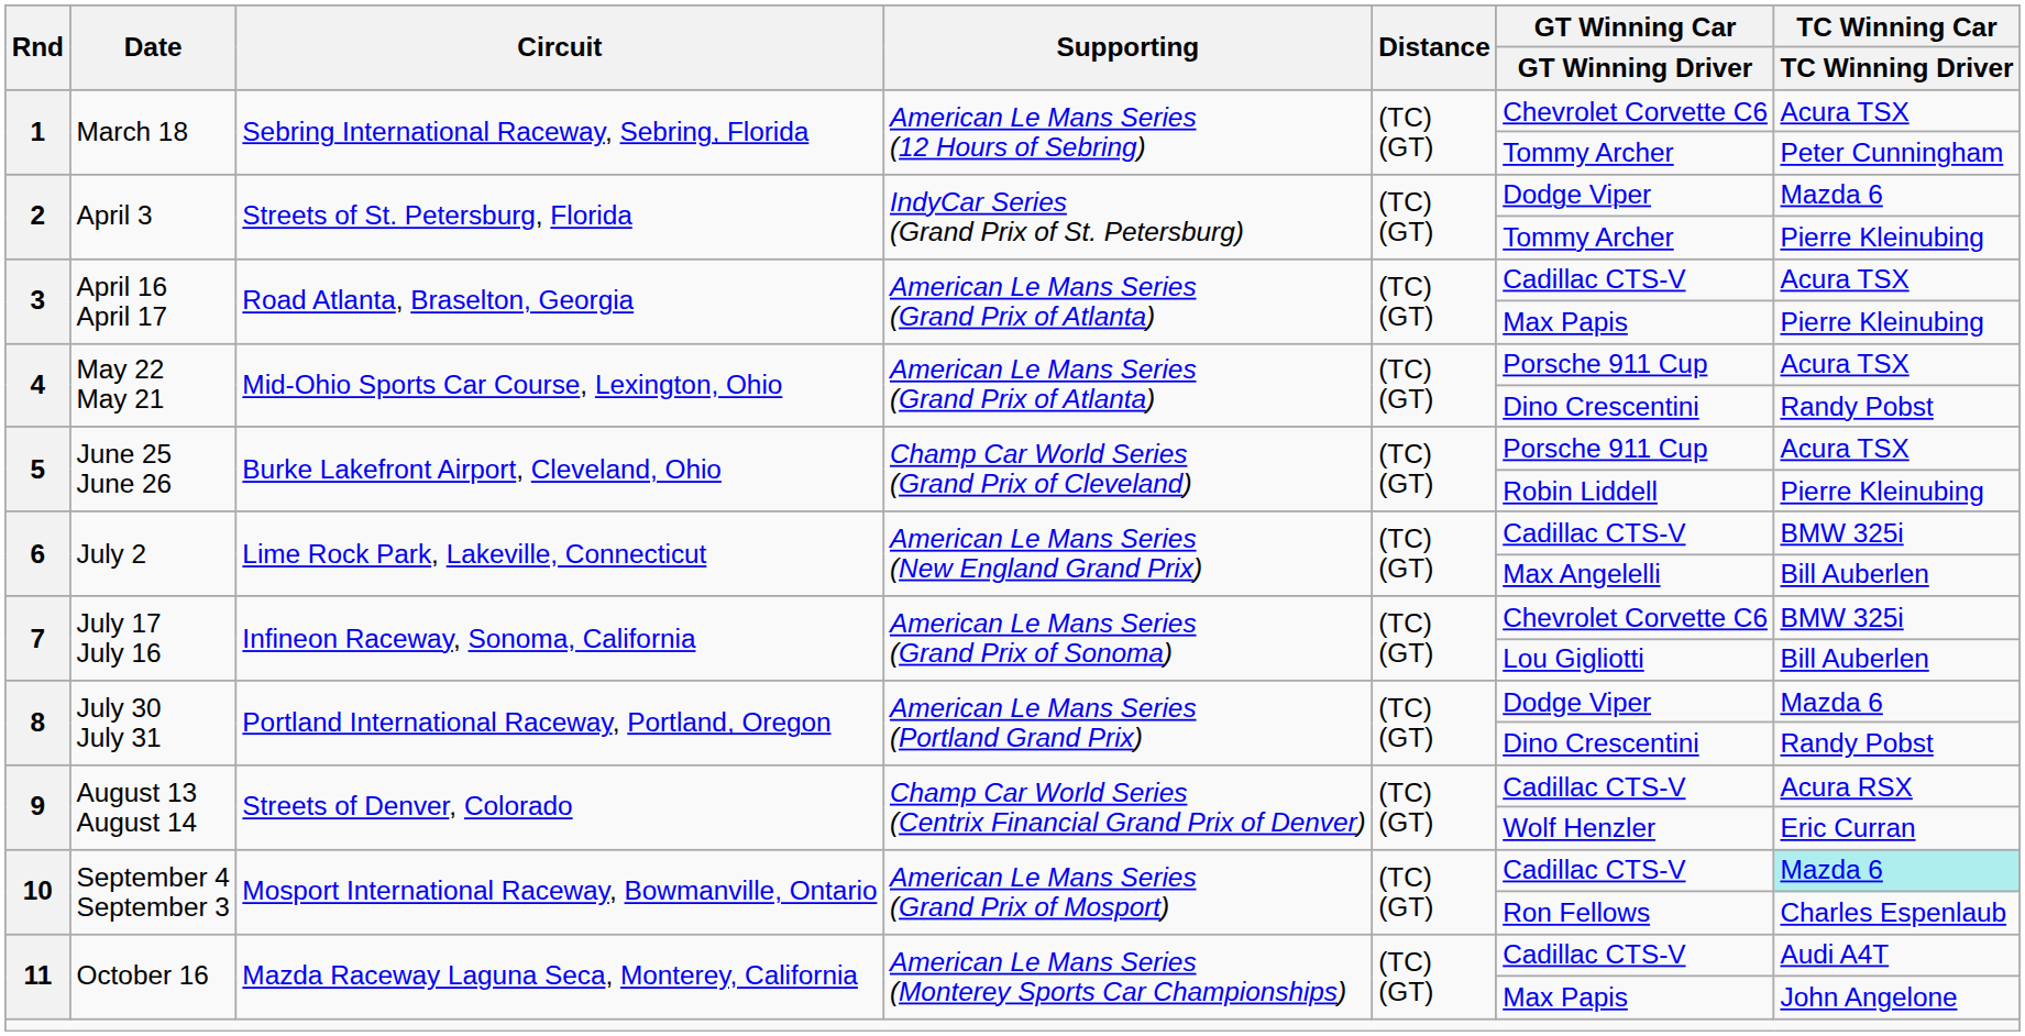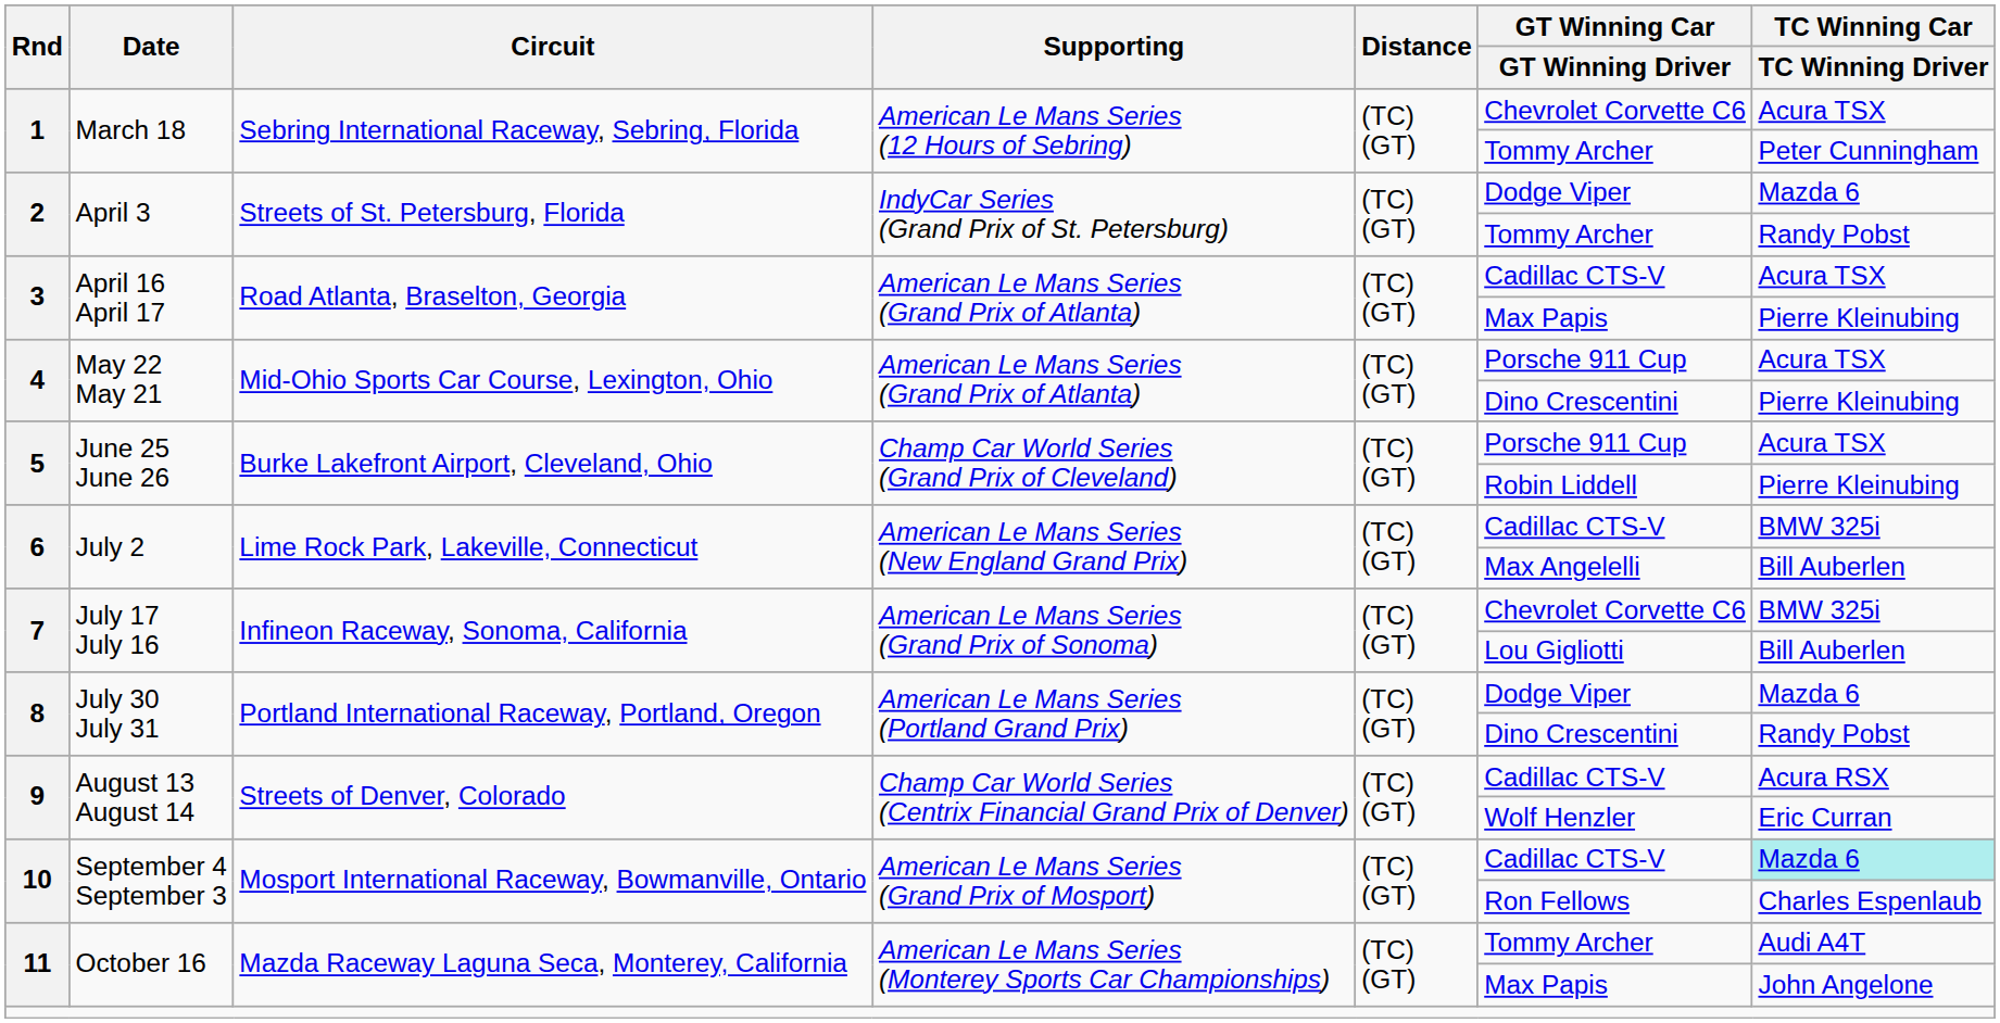row 6 | TC Winning Car / TC Winning Driver: Pierre Kleinubing -> Randy Pobst
row 10 | TC Winning Car / TC Winning Driver: Randy Pobst -> Pierre Kleinubing
row 23 | GT Winning Car / GT Winning Driver: Cadillac CTS-V -> Tommy Archer
